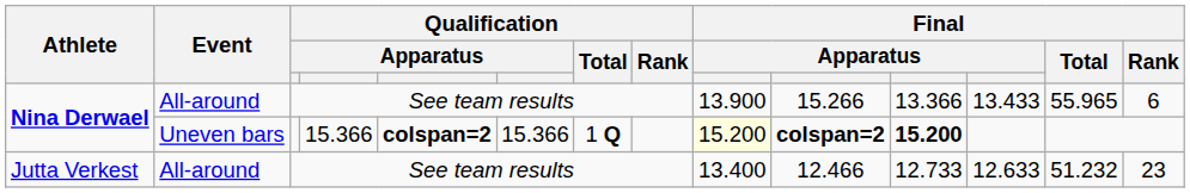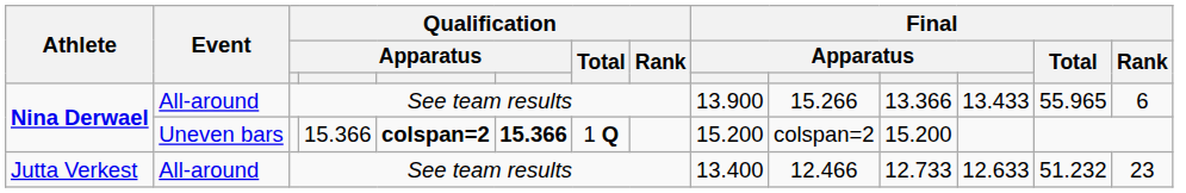Nina Derwael / Uneven bars | column 6: normal -> bold
Nina Derwael / Uneven bars | column 9: lightyellow background -> no background
Nina Derwael / Uneven bars | column 10: bold -> normal
Nina Derwael / Uneven bars | column 11: bold -> normal
